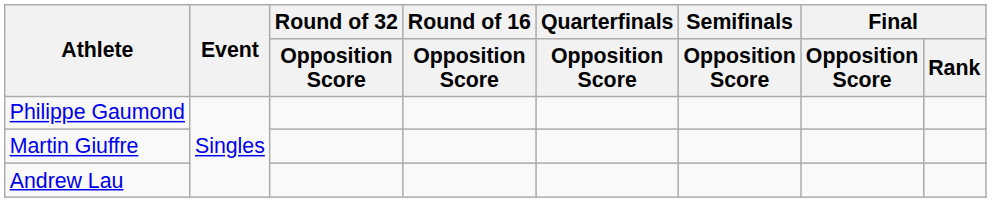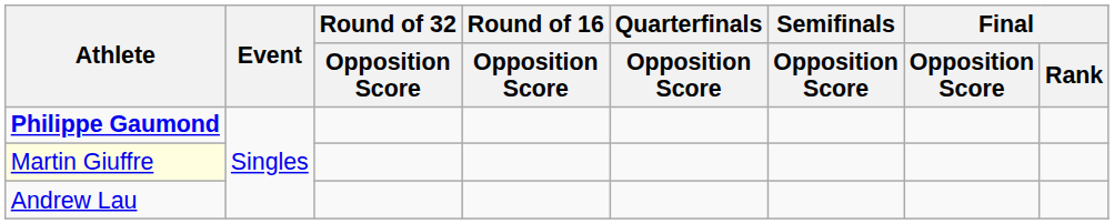Philippe Gaumond | Athlete: normal -> bold
Martin Giuffre | Athlete: no background -> lightyellow background
